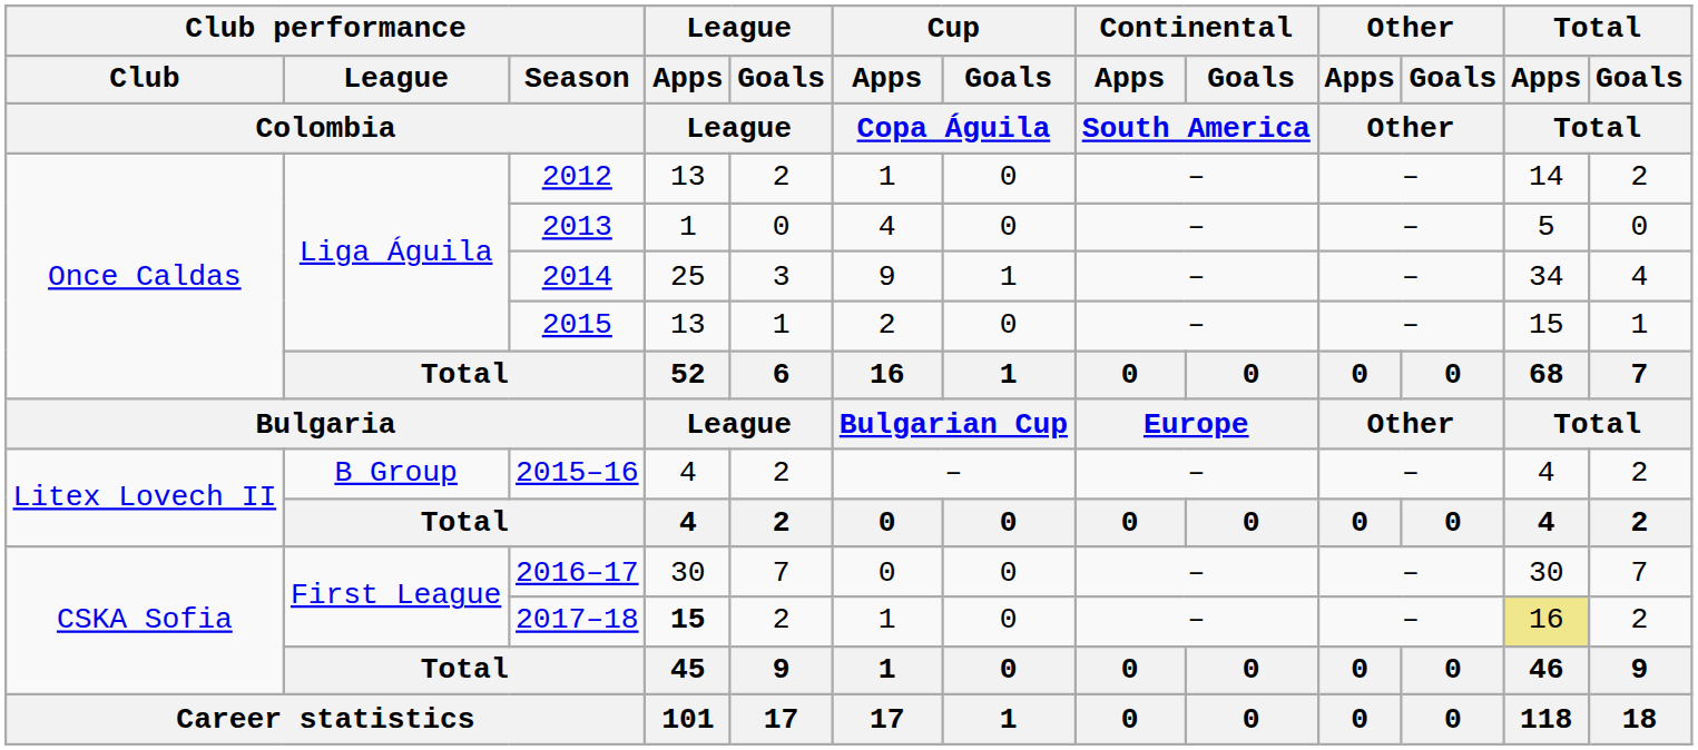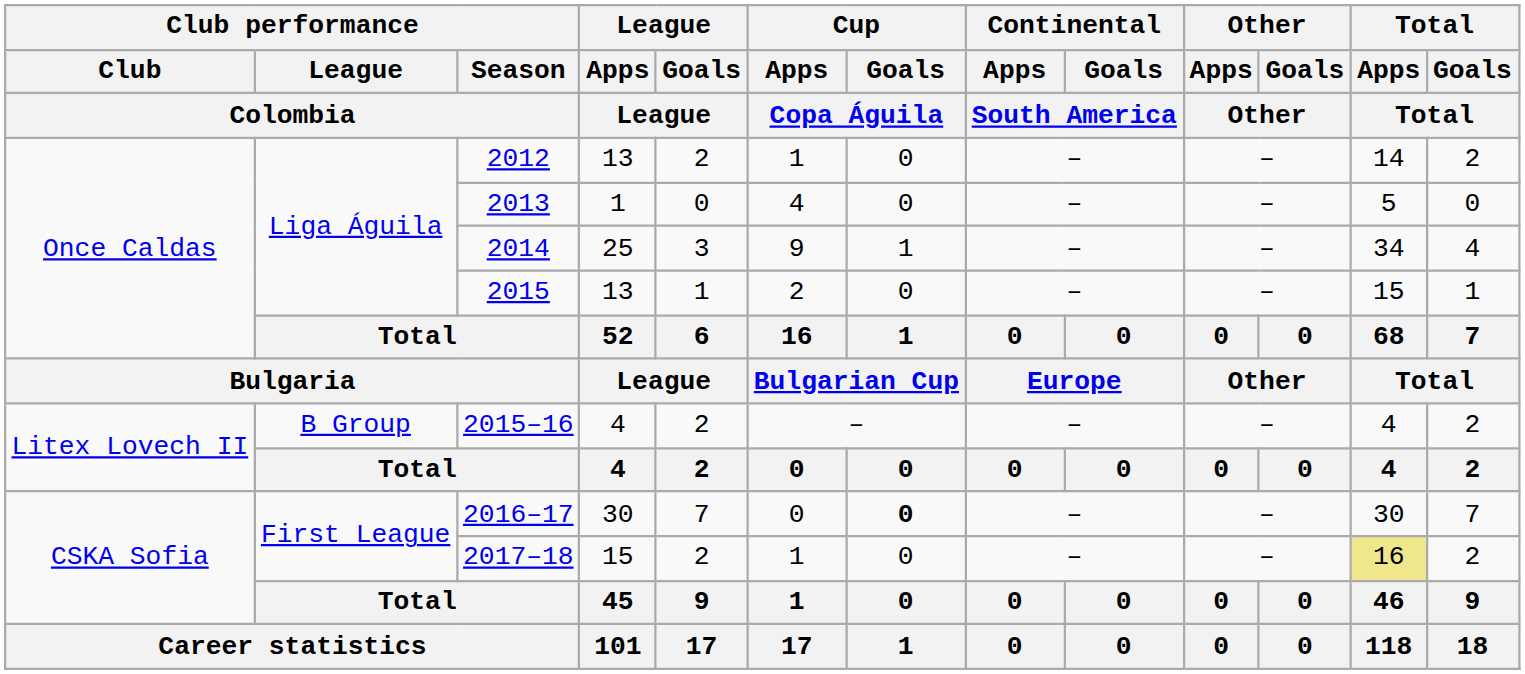2016–17 | Cup / Goals / Copa Águila: normal -> bold
2017–18 | League / Apps / League: bold -> normal
